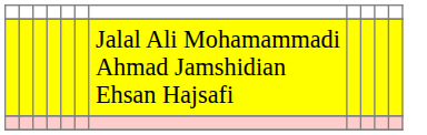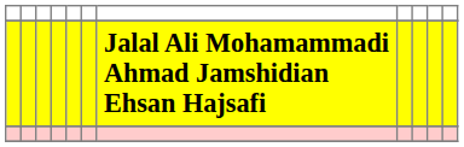row 2 | column 7: normal -> bold
